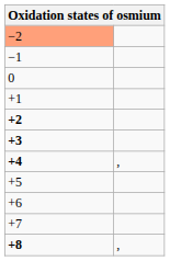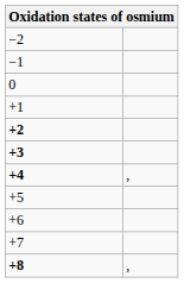−2 | column 1: lightsalmon background -> no background
